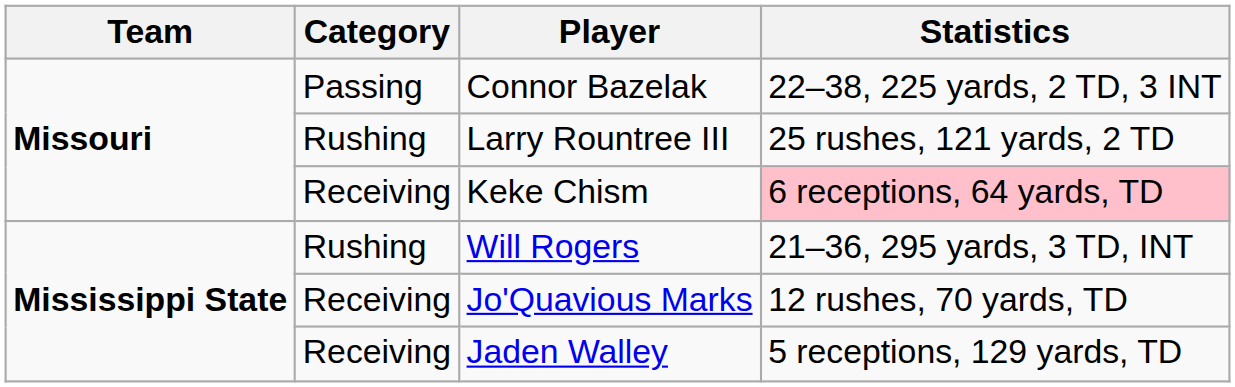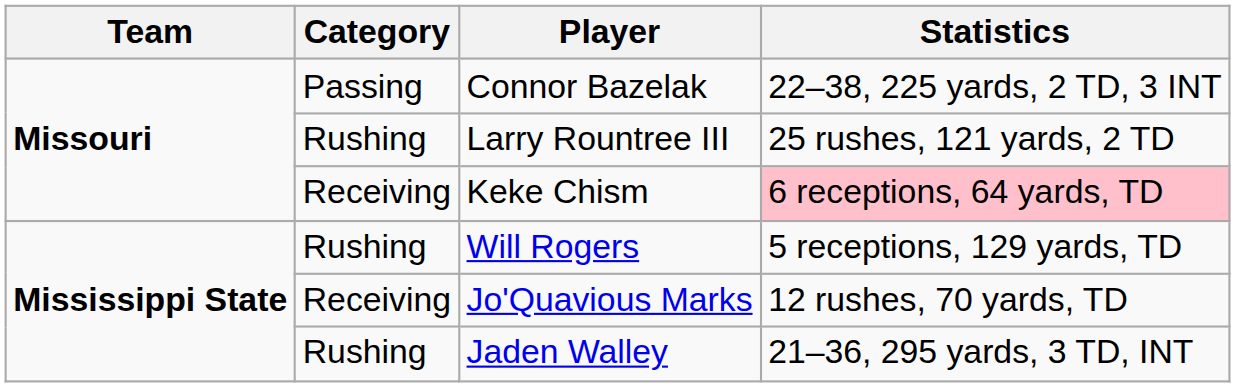Will Rogers | Statistics: 21–36, 295 yards, 3 TD, INT -> 5 receptions, 129 yards, TD
Jaden Walley | Category: Receiving -> Rushing
Jaden Walley | Statistics: 5 receptions, 129 yards, TD -> 21–36, 295 yards, 3 TD, INT
